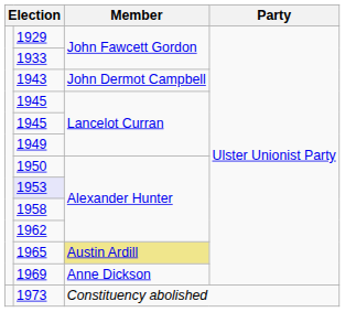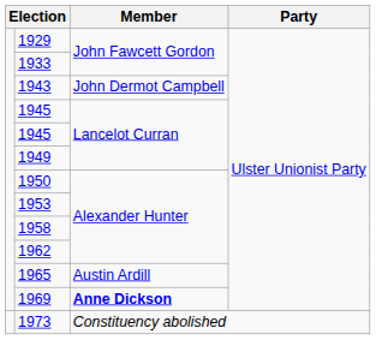1953 | column 2: lavender background -> no background
1965 | Member: khaki background -> no background
1969 | Member: normal -> bold
